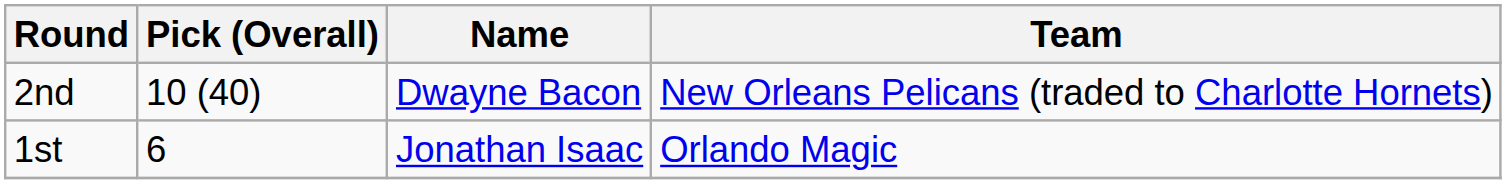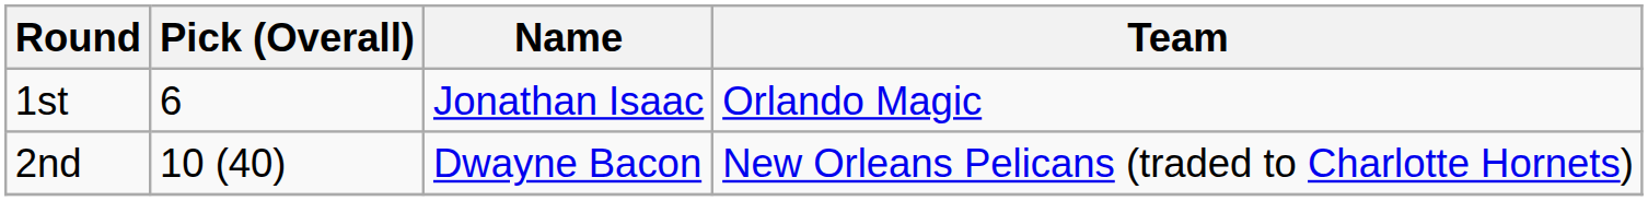rows swapped: 1st <-> 2nd
